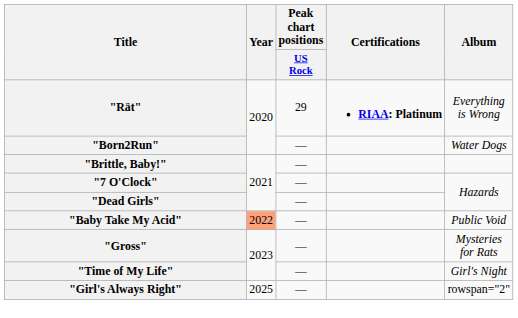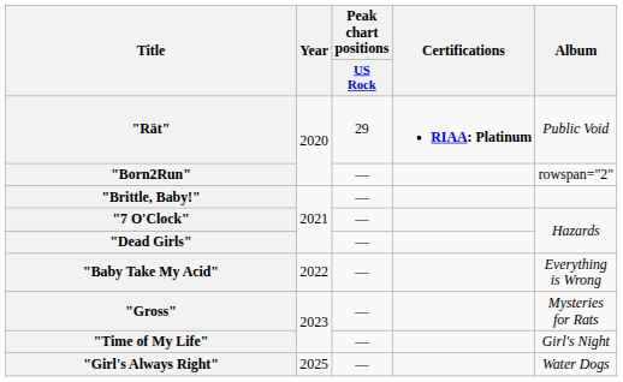"Rät" | Album: Everything is Wrong -> Public Void
"Born2Run" | Album: Water Dogs -> rowspan="2"
"Baby Take My Acid" | Year: lightsalmon background -> no background
"Baby Take My Acid" | Album: Public Void -> Everything is Wrong
"Girl's Always Right" | Album: rowspan="2" -> Water Dogs
